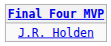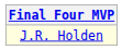row 2 | column 1: no background -> lightyellow background
